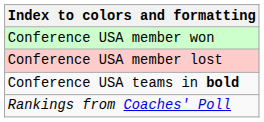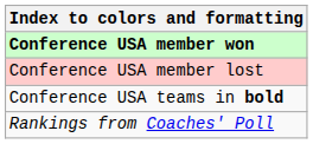row 2 | column 1: normal -> bold
